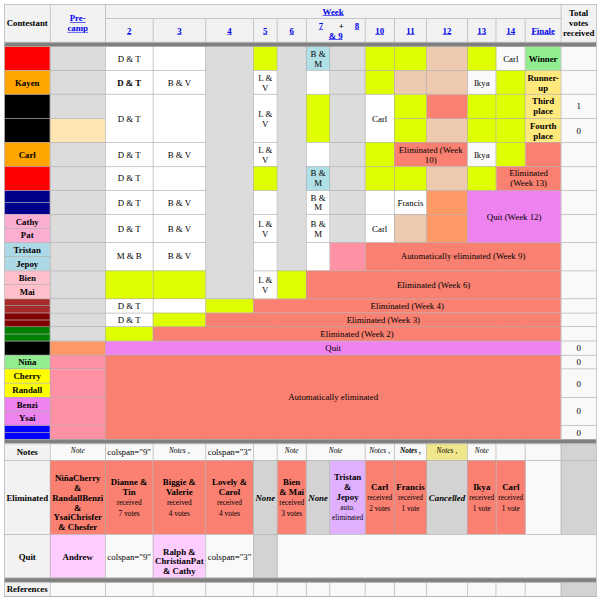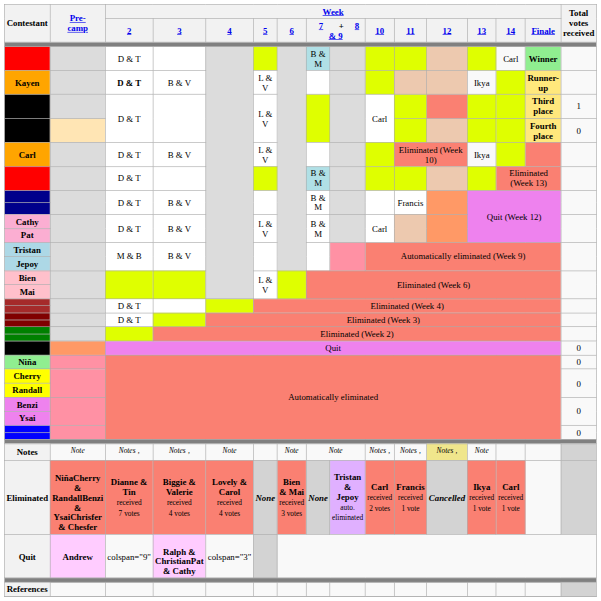Notes | Week / 2: colspan="9" -> Notes ,
Notes | Week / 4: colspan="3" -> Note
Notes | Week / 11: bold -> normal
